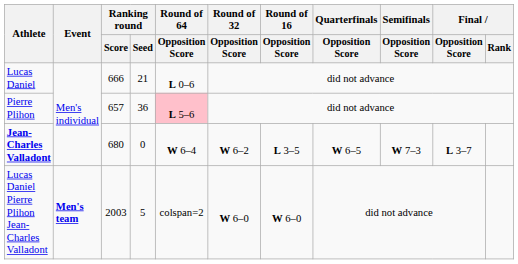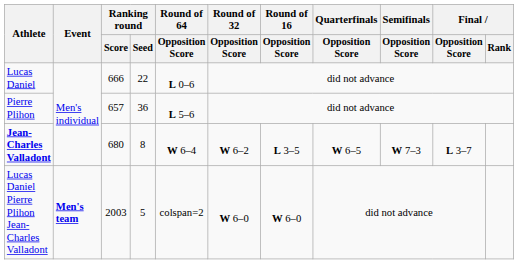Lucas Daniel | Ranking round / Seed: 21 -> 22
Pierre Plihon | Round of 64 / Opposition Score: pink background -> no background
Jean-Charles Valladont | Ranking round / Seed: 0 -> 8
